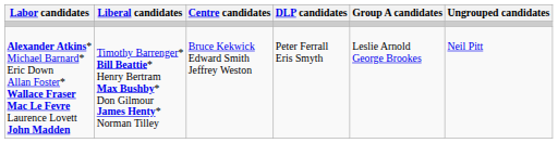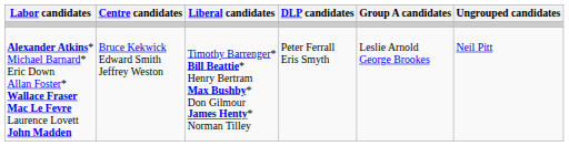columns swapped: Liberal candidates <-> Centre candidates
